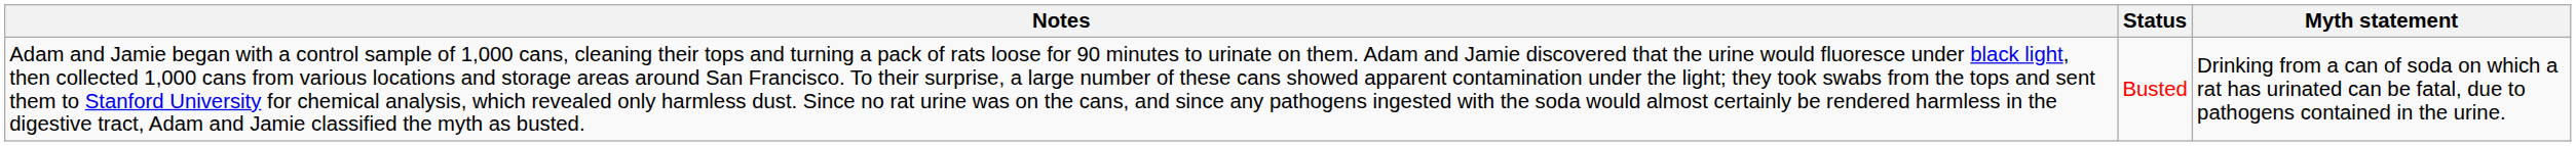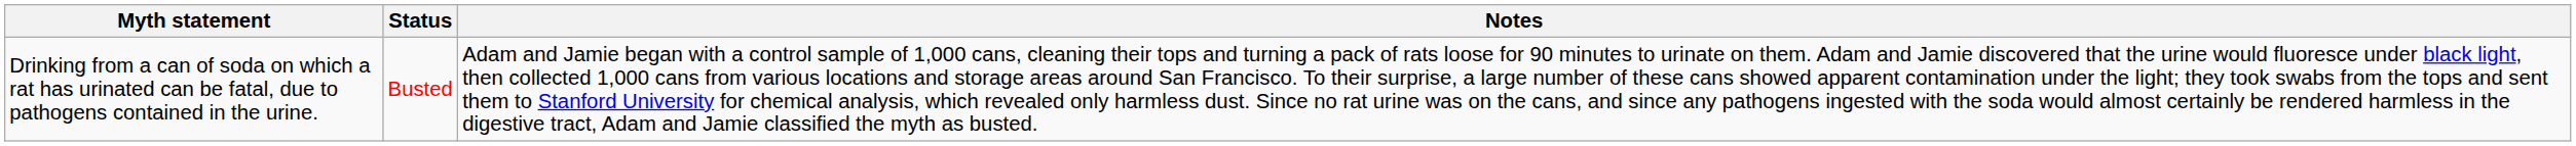columns swapped: Myth statement <-> Notes
